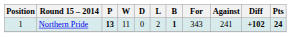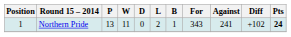Northern Pride | P: bold -> normal
Northern Pride | B: bold -> normal
Northern Pride | Diff: bold -> normal
